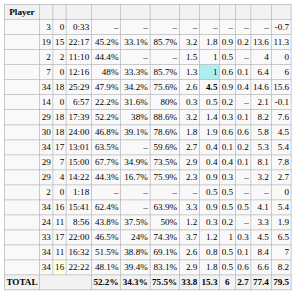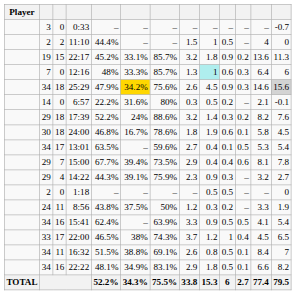rows swapped: 11:10 <-> 22:17
12:16 | column 11: 0.1 -> 0.3
25:29 | column 6: no background -> gold background
25:29 | column 9: bold -> normal
25:29 | column 11: 0.4 -> 0.3
25:29 | column 13: no background -> lightgrey background
17:39 | column 6: 38% -> 24%
17:39 | column 11: 0.1 -> 0.2
24:00 | column 6: 39.1% -> 16.7%
24:00 | column 11: 0.6 -> 0.1
13:01 | column 11: 0.2 -> 0.5
15:00 | column 6: 34.9% -> 39.4%
15:00 | column 11: 0.1 -> 0.6
14:22 | column 6: 16.7% -> 39.1%
rows swapped: 15:41 <-> 8:56
22:00 | column 6: 24% -> 38%
22:00 | column 11: 0.3 -> 0.4
22:22 | column 3: lightyellow background -> no background
22:22 | column 6: 39.4% -> 34.9%
22:22 | column 11: 0.6 -> 0.1
